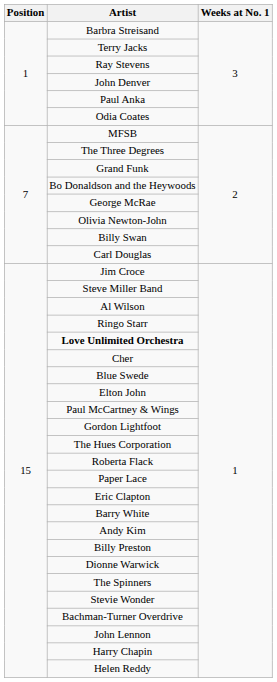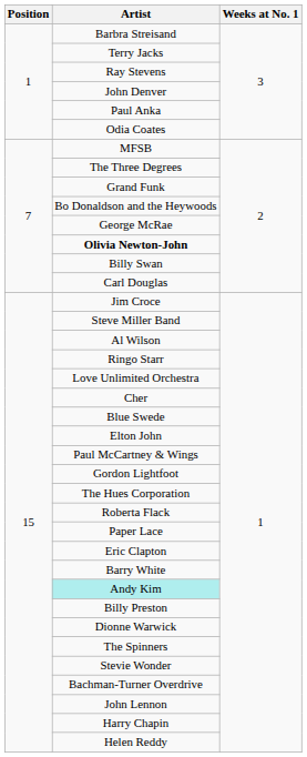Olivia Newton-John | Artist: normal -> bold
Love Unlimited Orchestra | Artist: bold -> normal
Andy Kim | Artist: no background -> paleturquoise background
